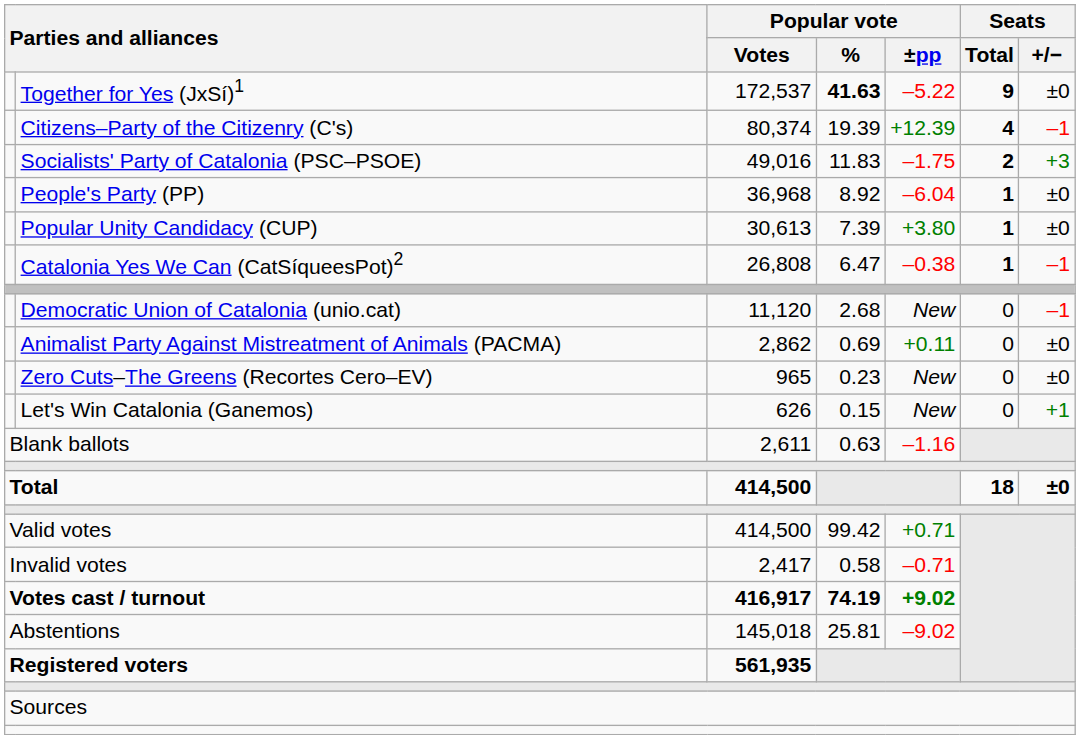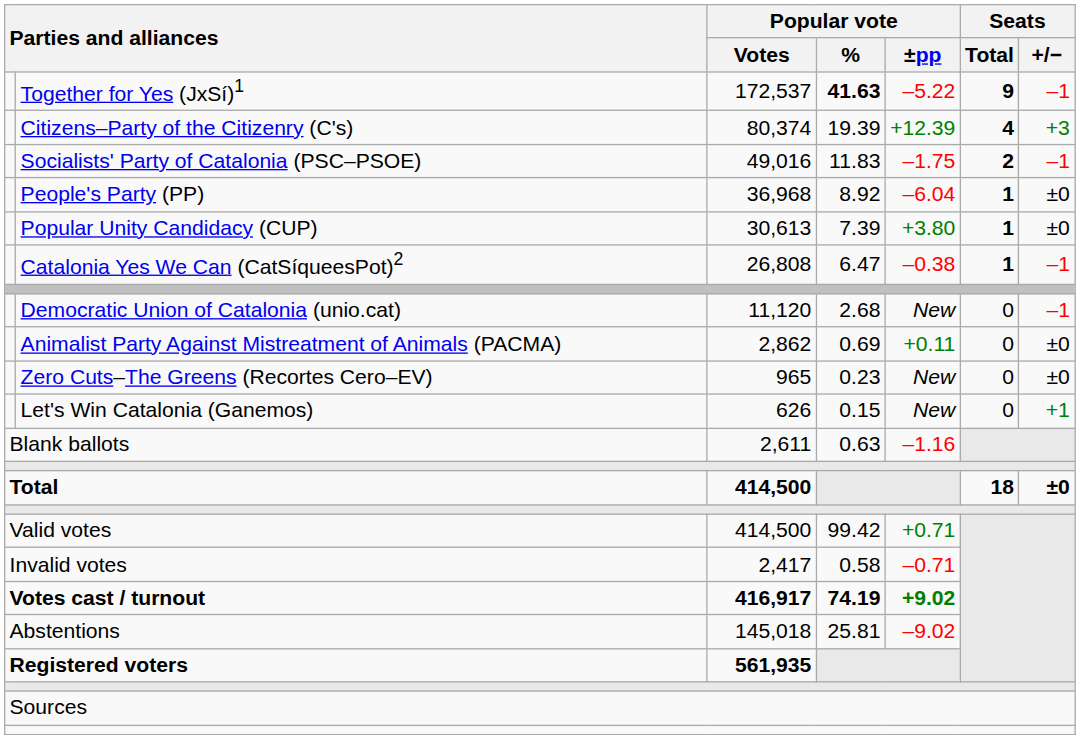Together for Yes (JxSí)1 | Seats / +/−: ±0 -> –1
Citizens–Party of the Citizenry (C's) | Seats / +/−: –1 -> +3
Socialists' Party of Catalonia (PSC–PSOE) | Seats / +/−: +3 -> –1
